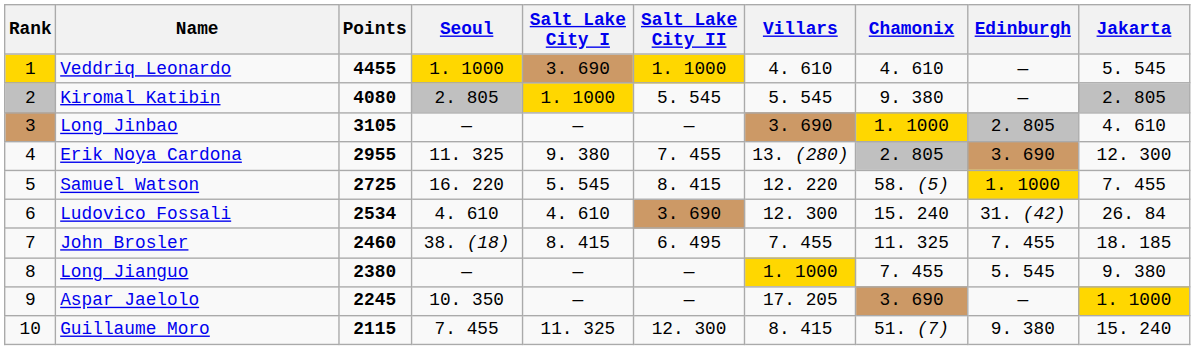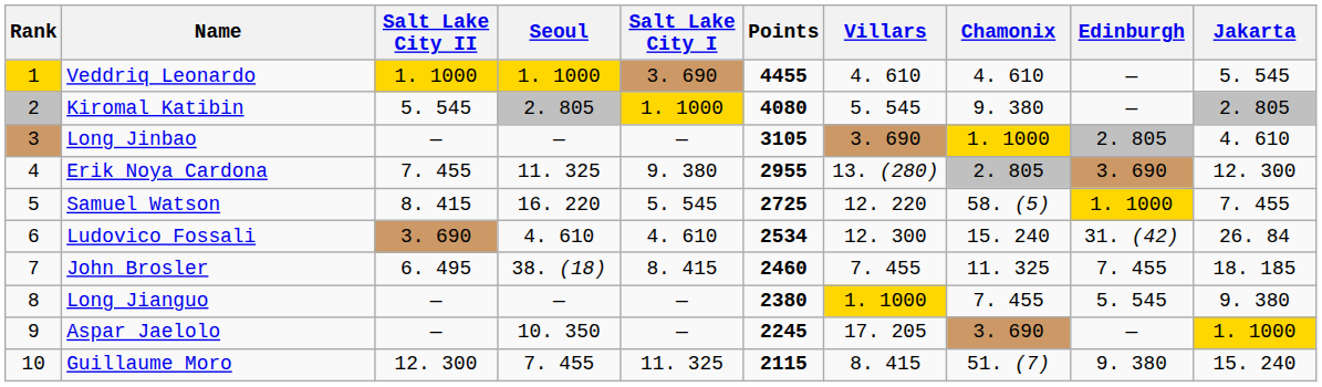columns swapped: Points <-> Salt Lake City II
